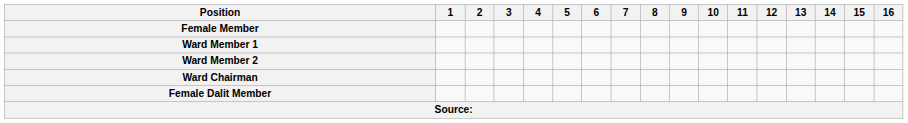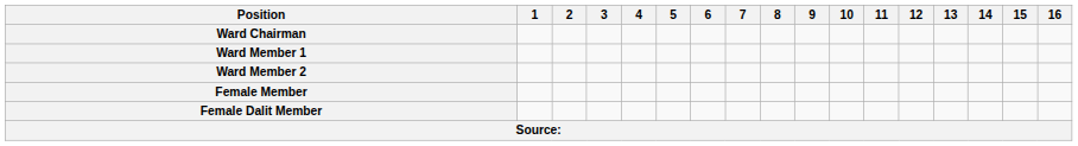rows swapped: Ward Chairman <-> Female Member
